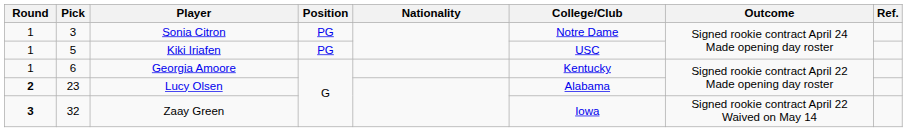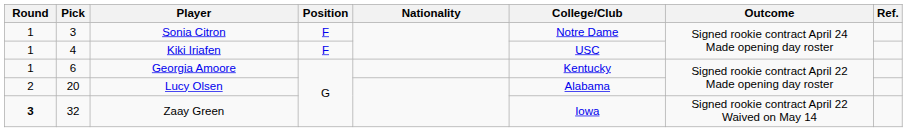Sonia Citron | Position: PG -> F
Kiki Iriafen | Pick: 5 -> 4
Kiki Iriafen | Position: PG -> F
Lucy Olsen | Round: bold -> normal
Lucy Olsen | Pick: 23 -> 20
